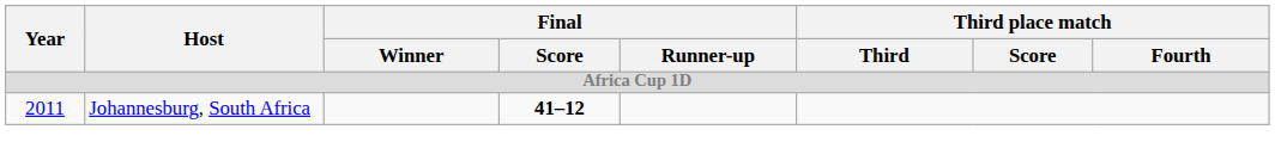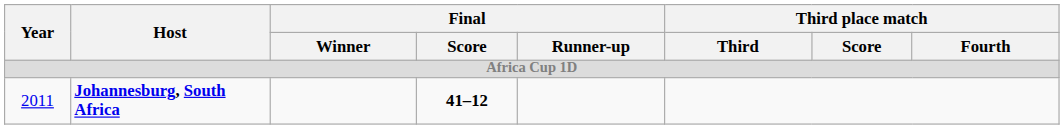2011 | Host: normal -> bold
